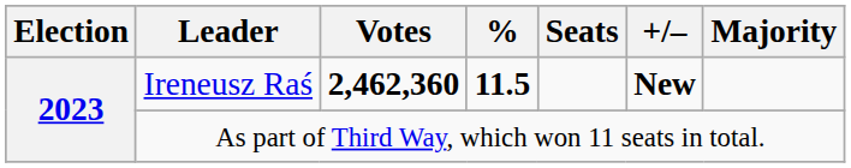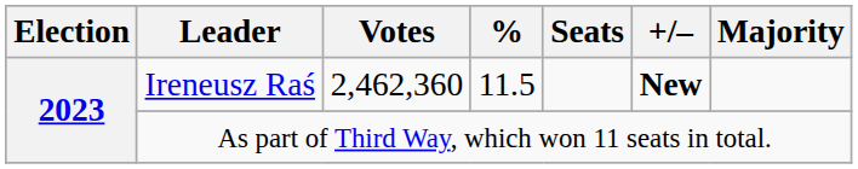Ireneusz Raś | Votes: bold -> normal
Ireneusz Raś | %: bold -> normal
